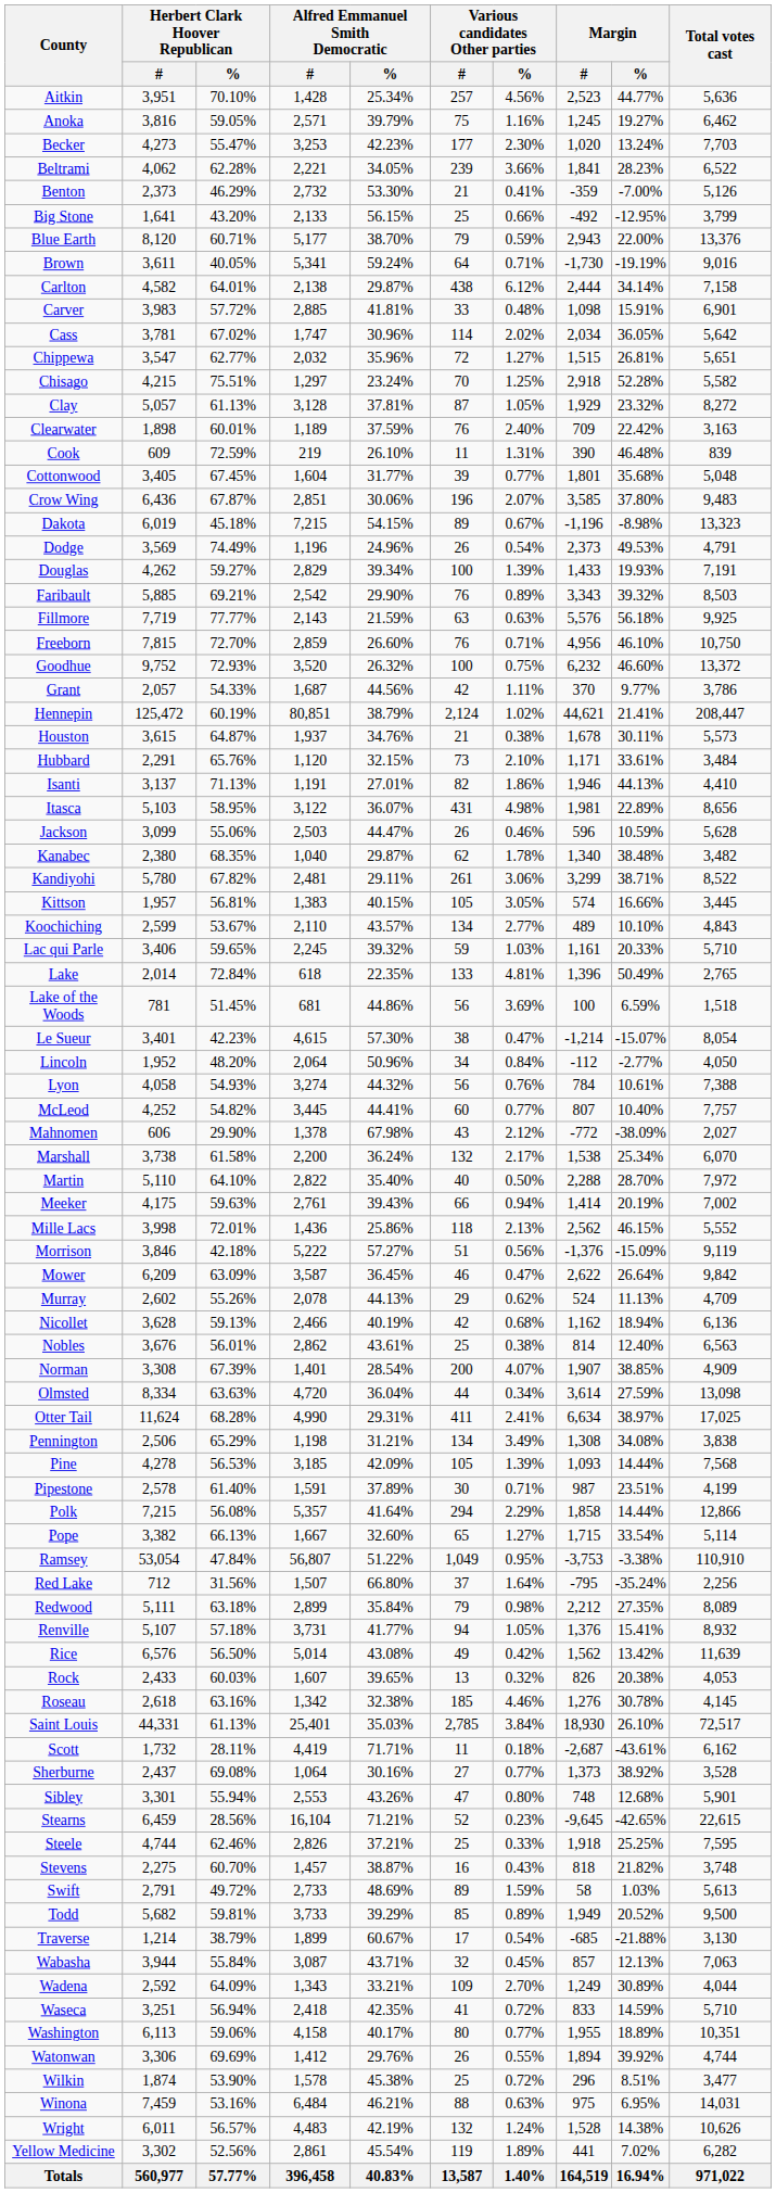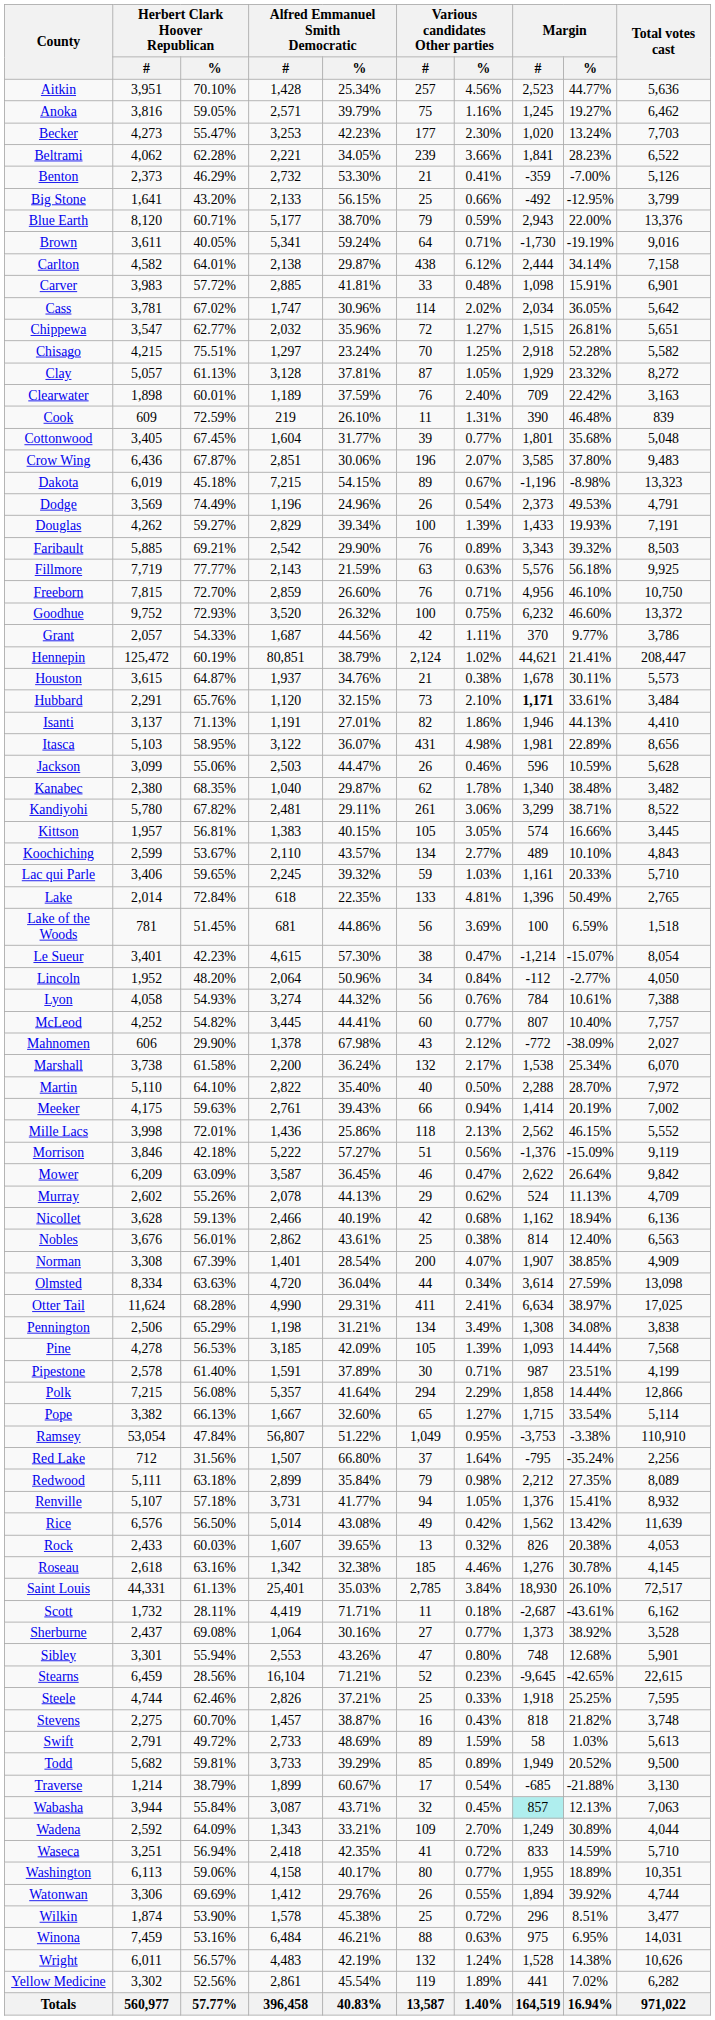Hubbard | Margin / #: normal -> bold
Wabasha | Margin / #: no background -> paleturquoise background
